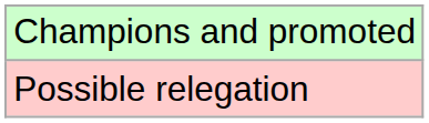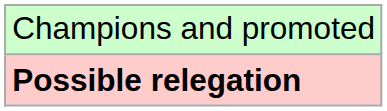row 2 | column 1: normal -> bold
